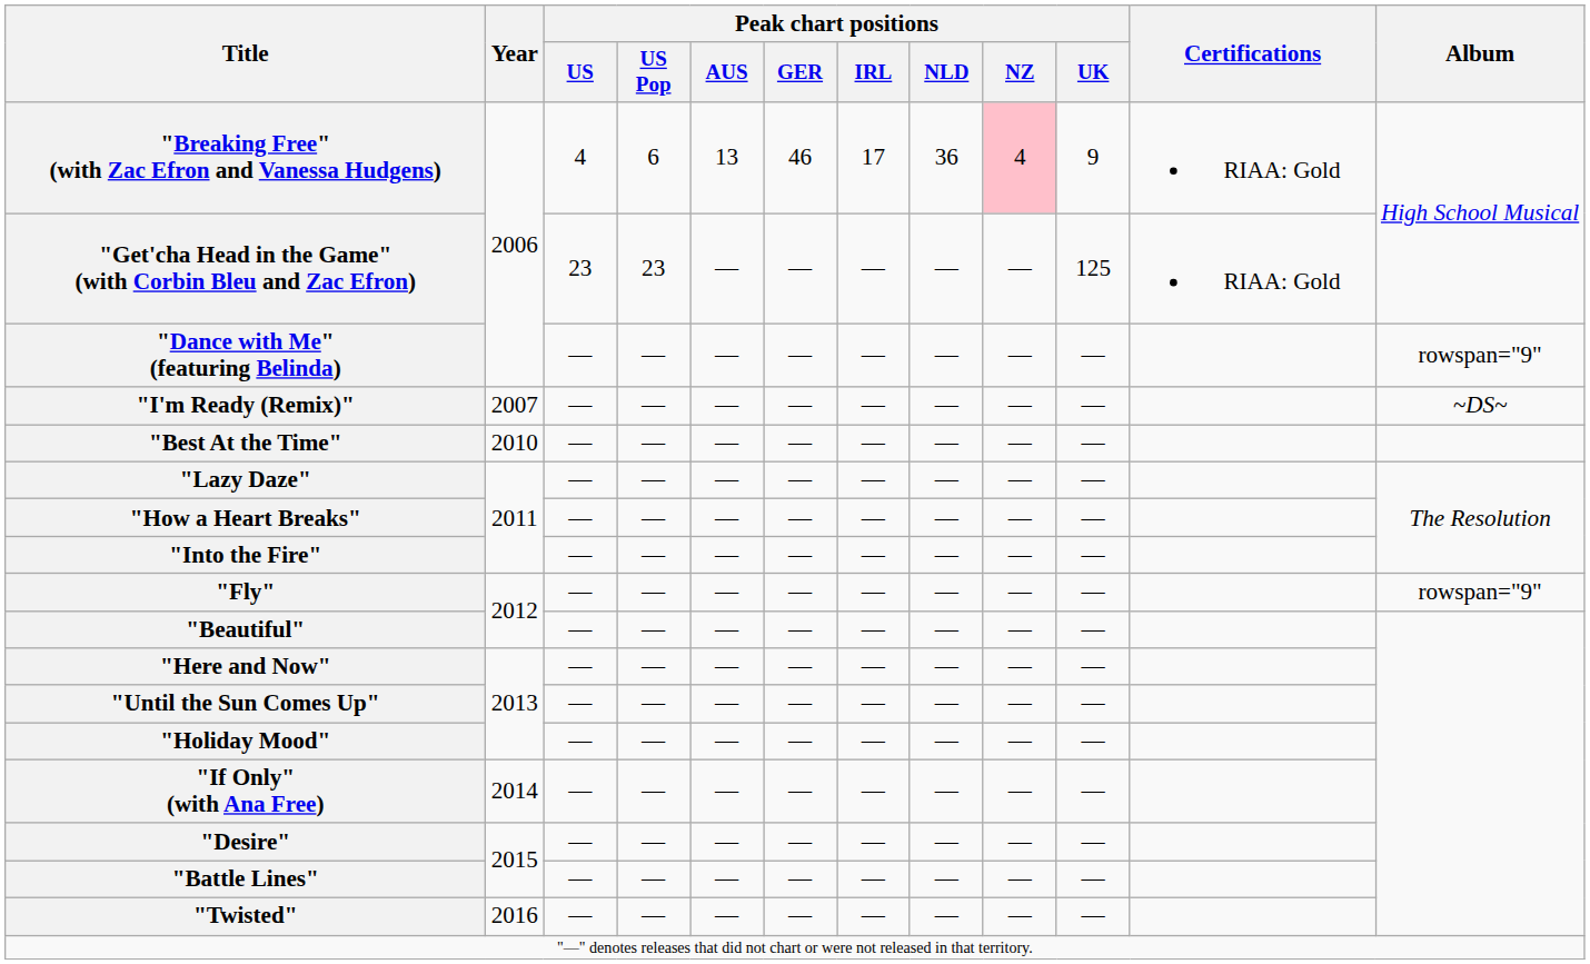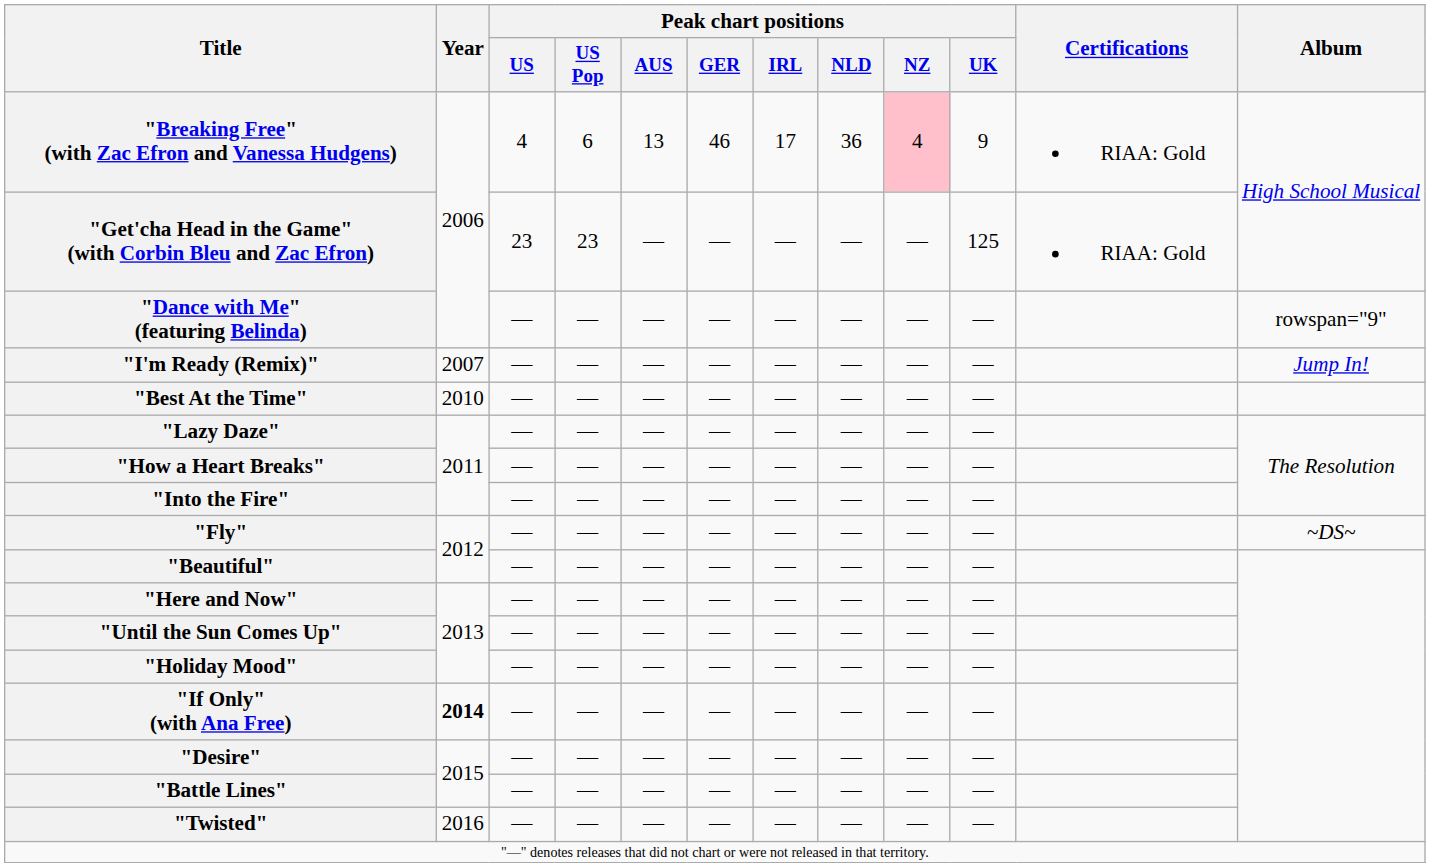"I'm Ready (Remix)" | Album: ~DS~ -> Jump In!
"Fly" | Album: rowspan="9" -> ~DS~
"If Only" (with Ana Free) | Year: normal -> bold
